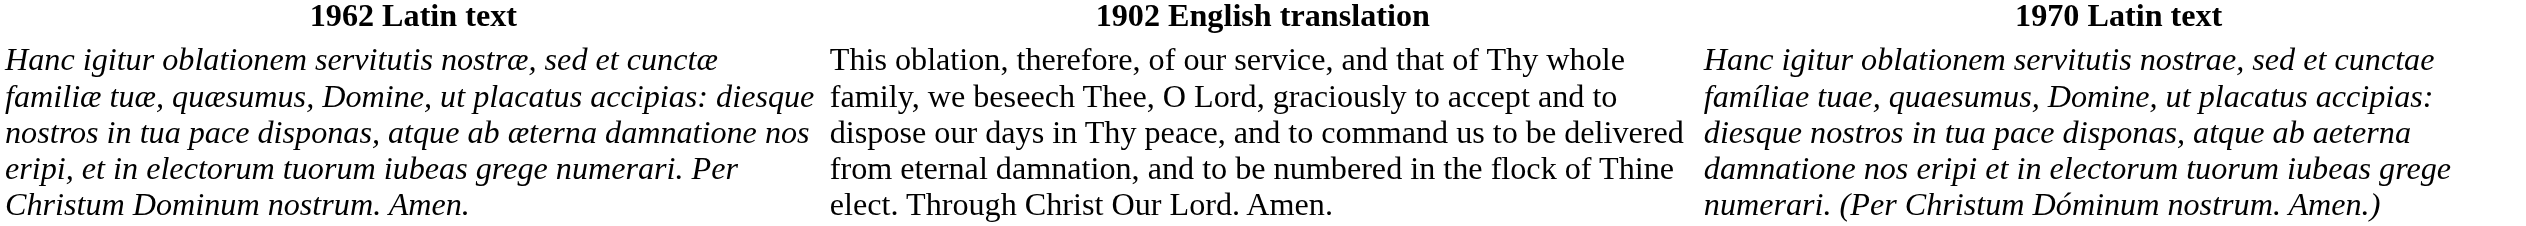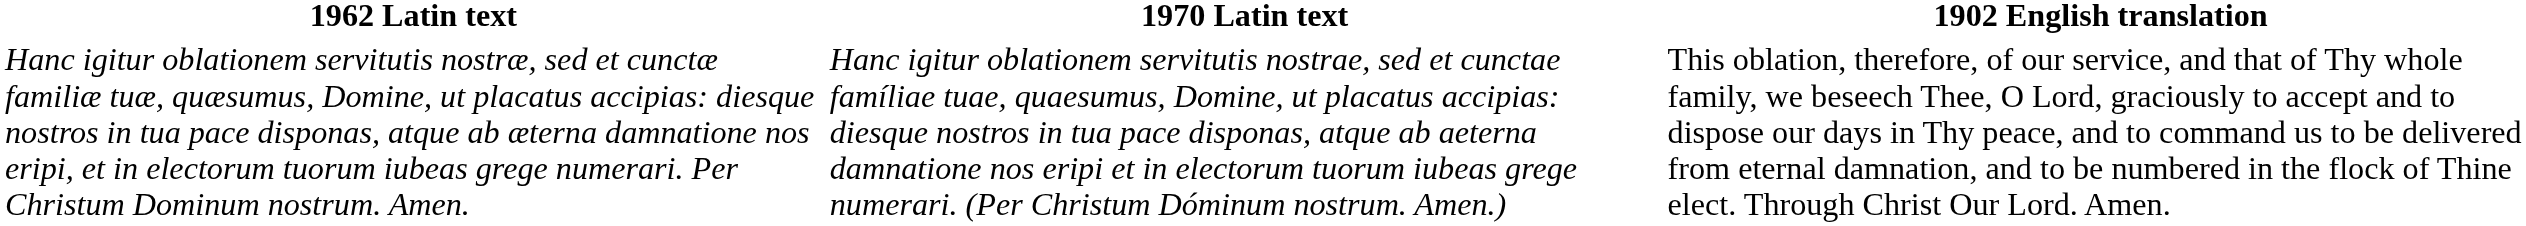columns swapped: 1902 English translation <-> 1970 Latin text
